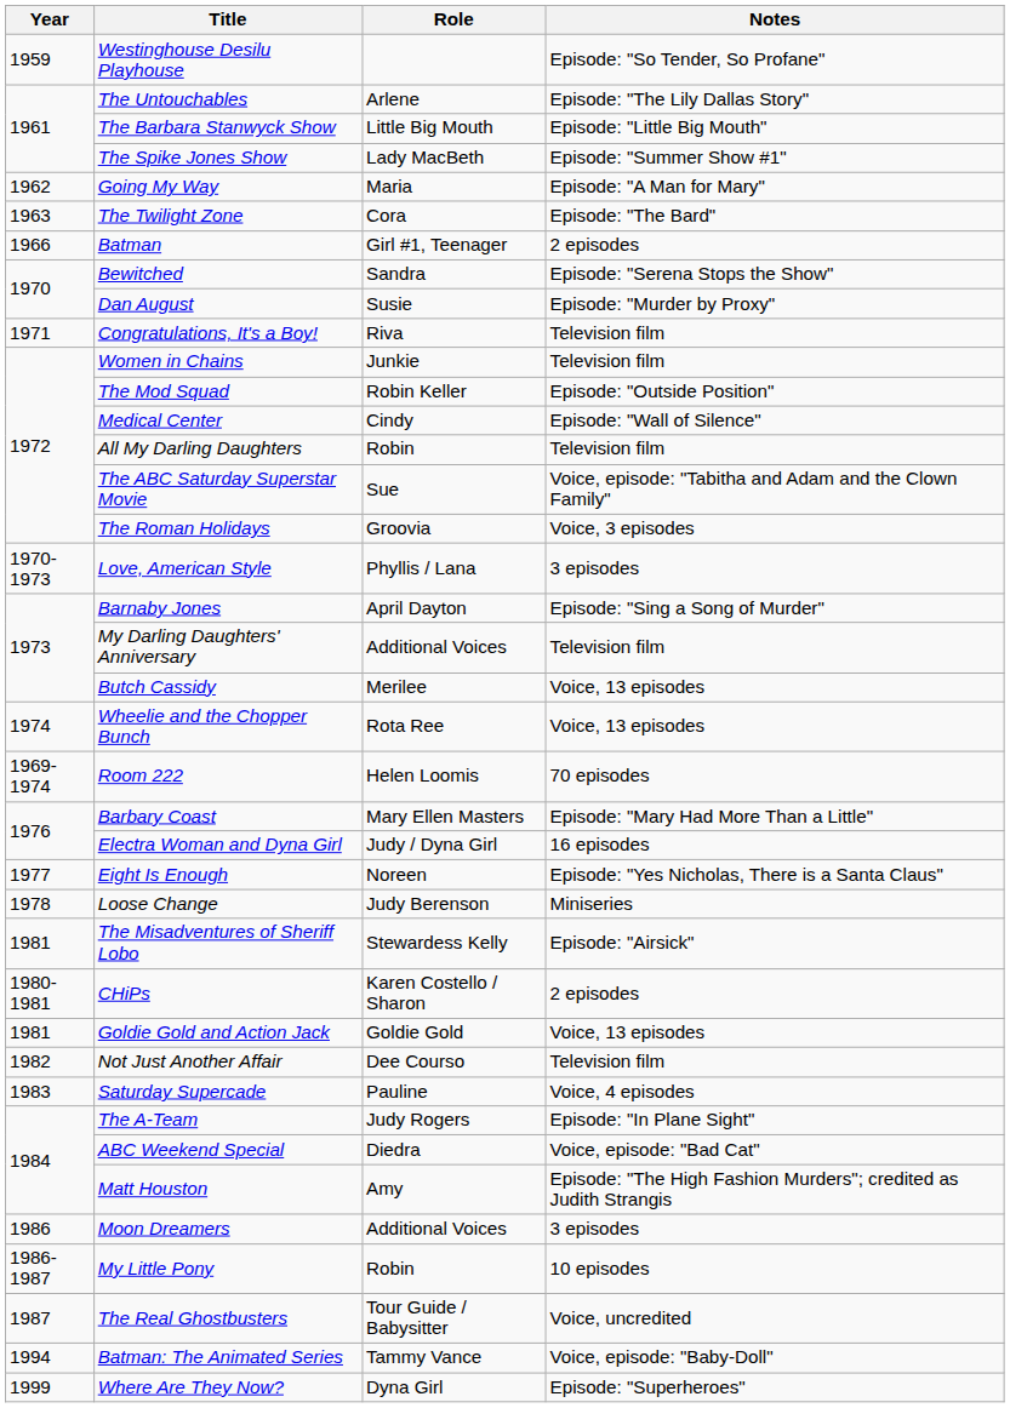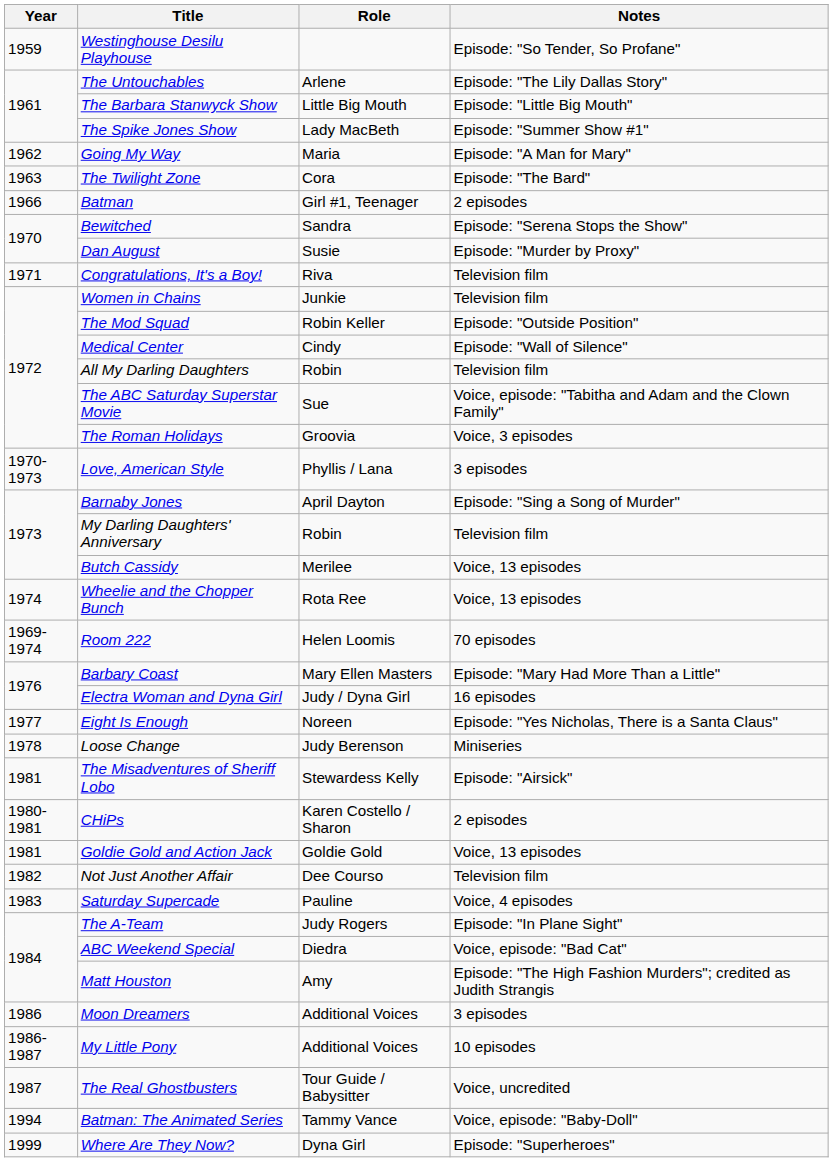My Darling Daughters' Anniversary | Role: Additional Voices -> Robin
My Little Pony | Role: Robin -> Additional Voices
